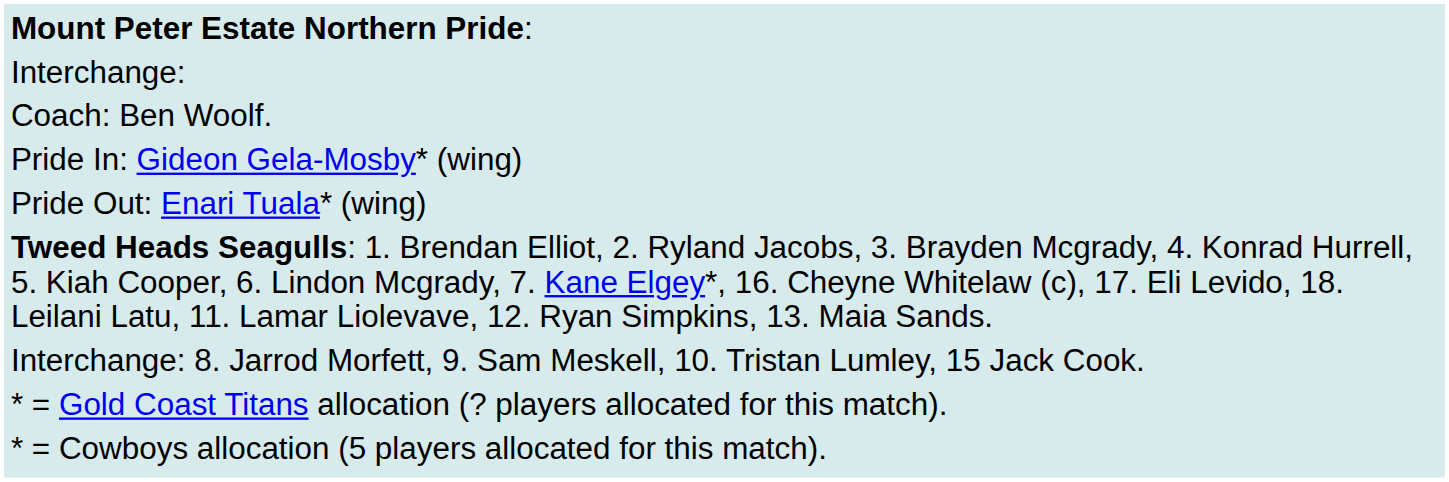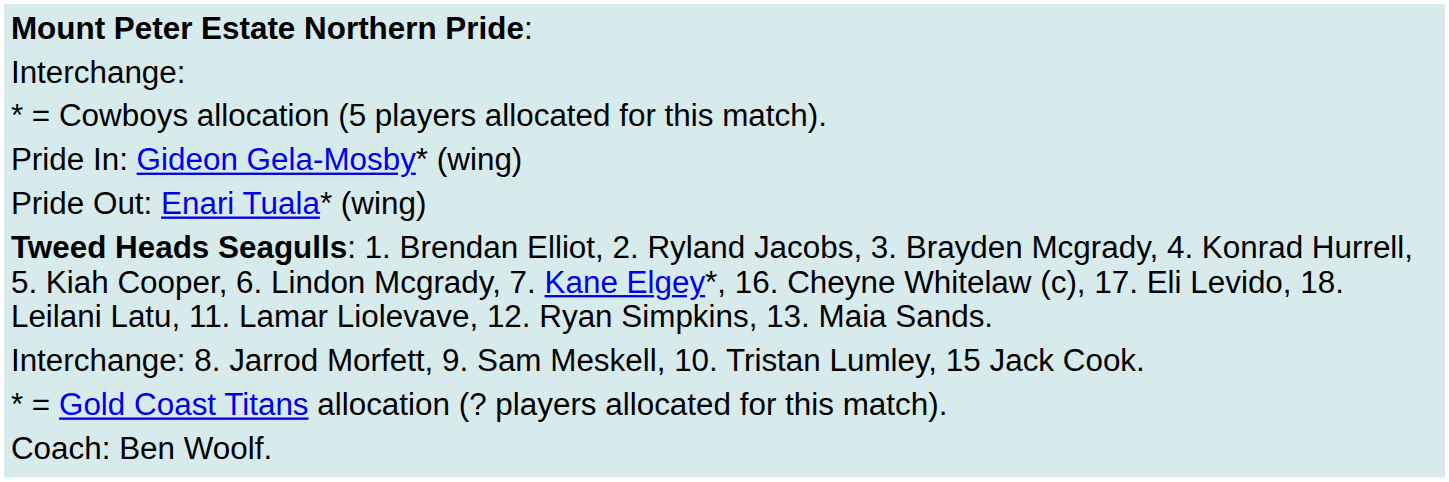row 3 | column 1: Coach: Ben Woolf. -> * = Cowboys allocation (5 players allocated for this match).
row 9 | column 1: * = Cowboys allocation (5 players allocated for this match). -> Coach: Ben Woolf.
